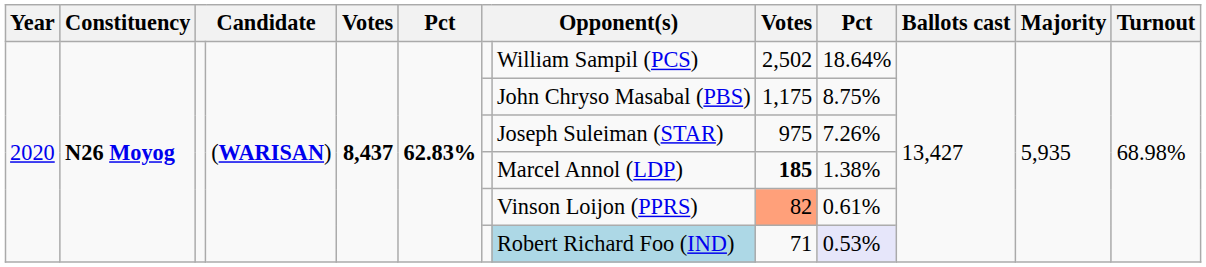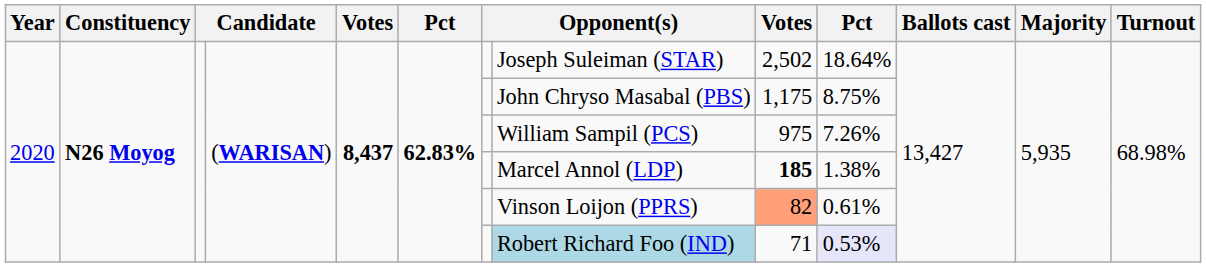row 2 | column 8: William Sampil (PCS) -> Joseph Suleiman (STAR)
row 4 | column 8: Joseph Suleiman (STAR) -> William Sampil (PCS)
